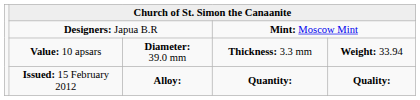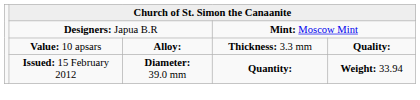Value: 10 apsars | column 3: Diameter: 39.0 mm -> Alloy:
Value: 10 apsars | column 5: Weight: 33.94 -> Quality:
Issued: 15 February 2012 | column 3: Alloy: -> Diameter: 39.0 mm
Issued: 15 February 2012 | column 5: Quality: -> Weight: 33.94
